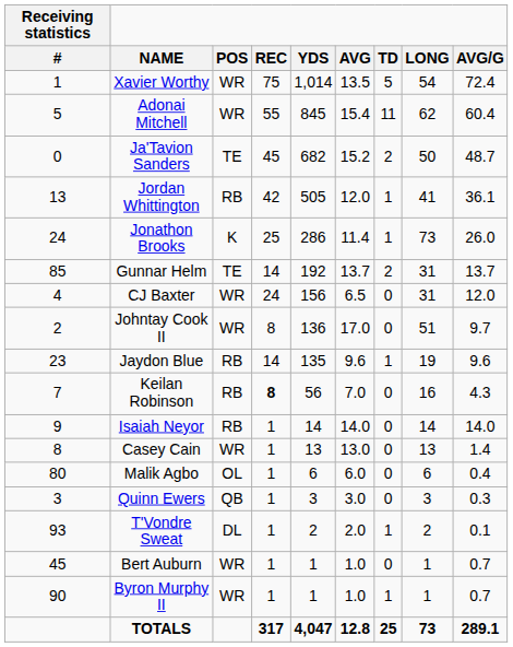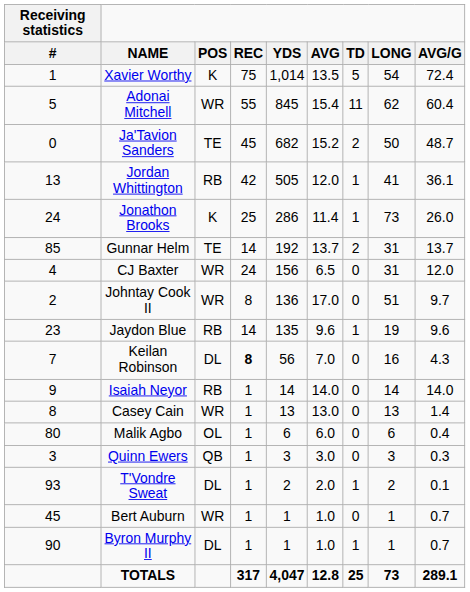Xavier Worthy | POS: WR -> K
Keilan Robinson | POS: RB -> DL
Byron Murphy II | POS: WR -> DL
